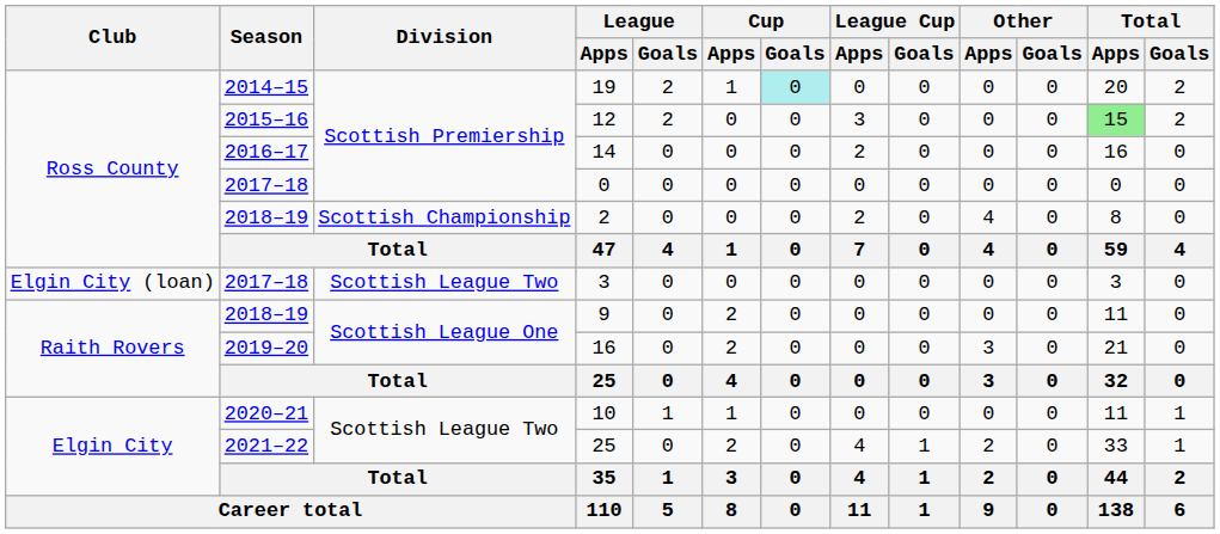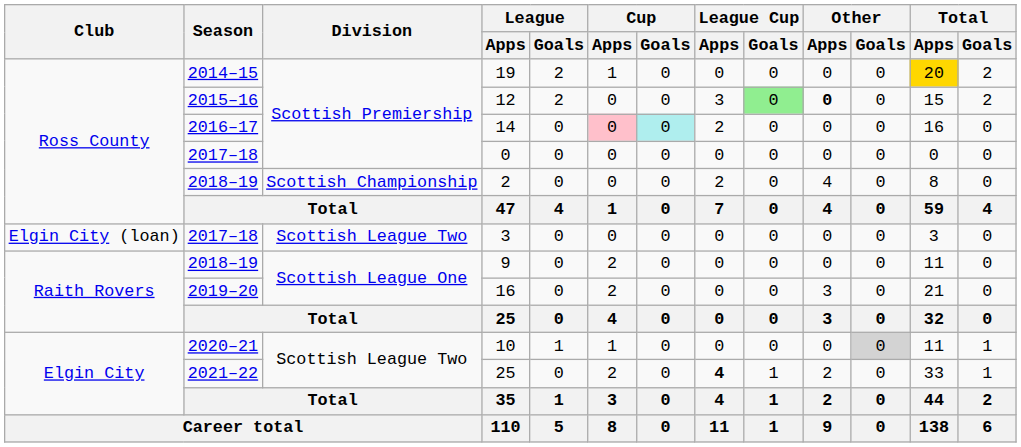19 | Cup / Goals: paleturquoise background -> no background
19 | Total / Apps: no background -> gold background
12 | League Cup / Goals: no background -> lightgreen background
12 | Other / Apps: normal -> bold
12 | Total / Apps: lightgreen background -> no background
14 | Cup / Apps: no background -> pink background
14 | Cup / Goals: no background -> paleturquoise background
10 | Other / Goals: no background -> lightgrey background
2021–22 / 25 | League Cup / Apps: normal -> bold
